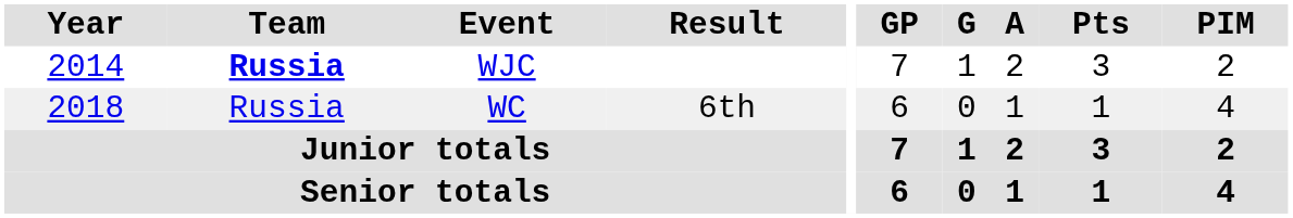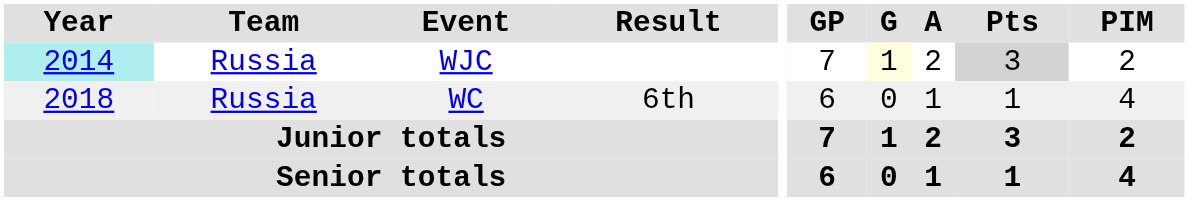WJC | Year: no background -> paleturquoise background
WJC | Team: bold -> normal
WJC | G: no background -> lightyellow background
WJC | Pts: no background -> lightgrey background
